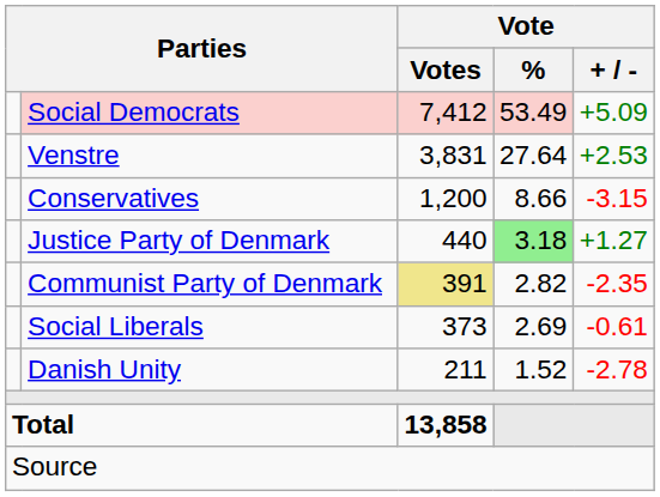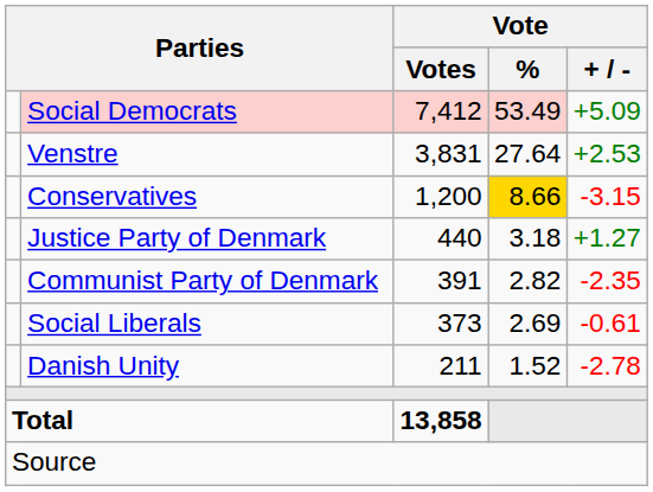Conservatives | Vote / %: no background -> gold background
Justice Party of Denmark | Vote / %: lightgreen background -> no background
Communist Party of Denmark | Vote / Votes: khaki background -> no background
